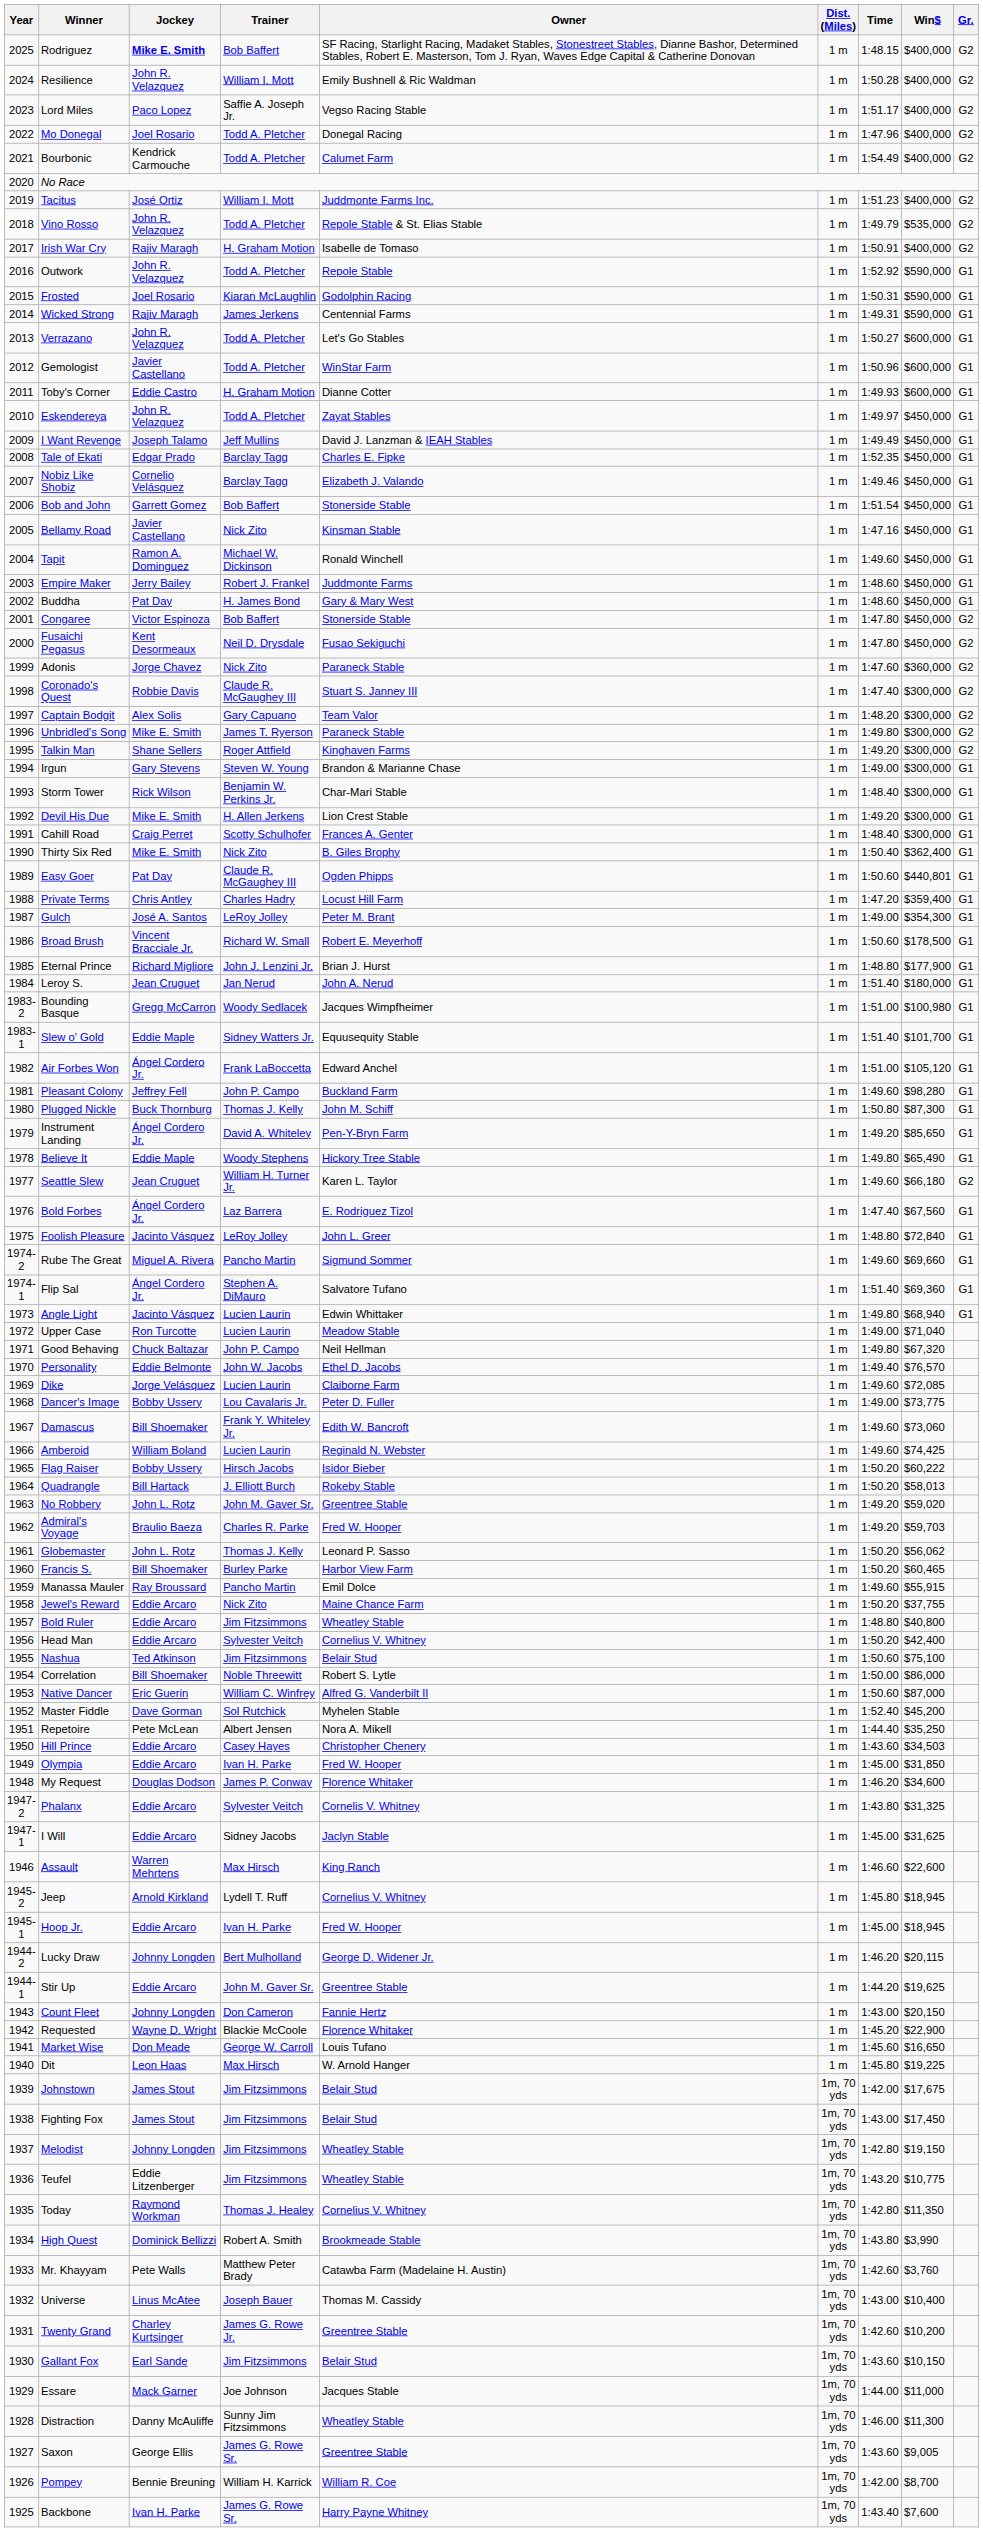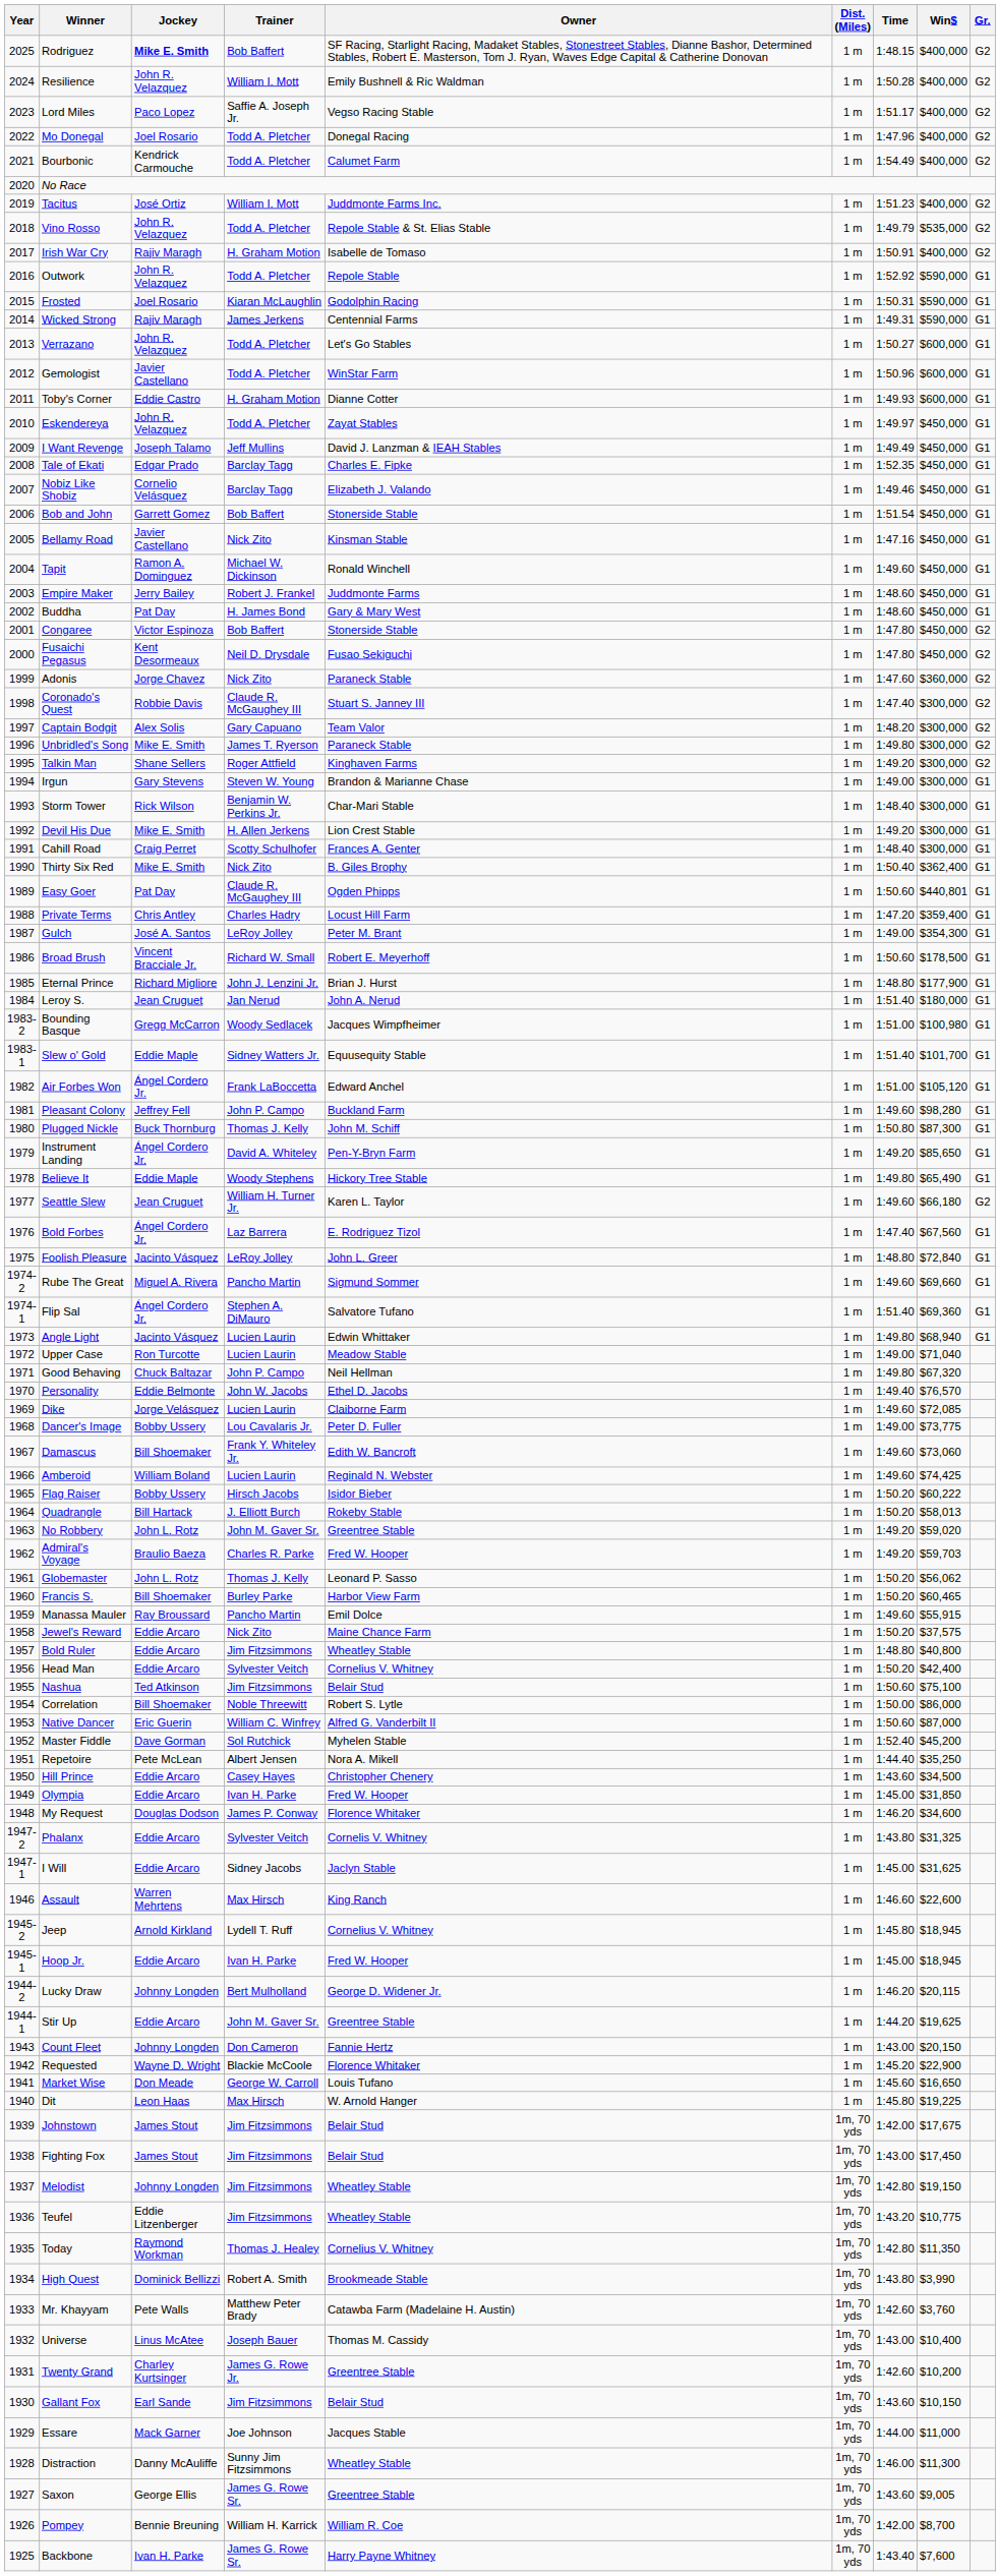Jewel's Reward | Win$: $37,755 -> $37,575
Hill Prince | Win$: $34,503 -> $34,500
